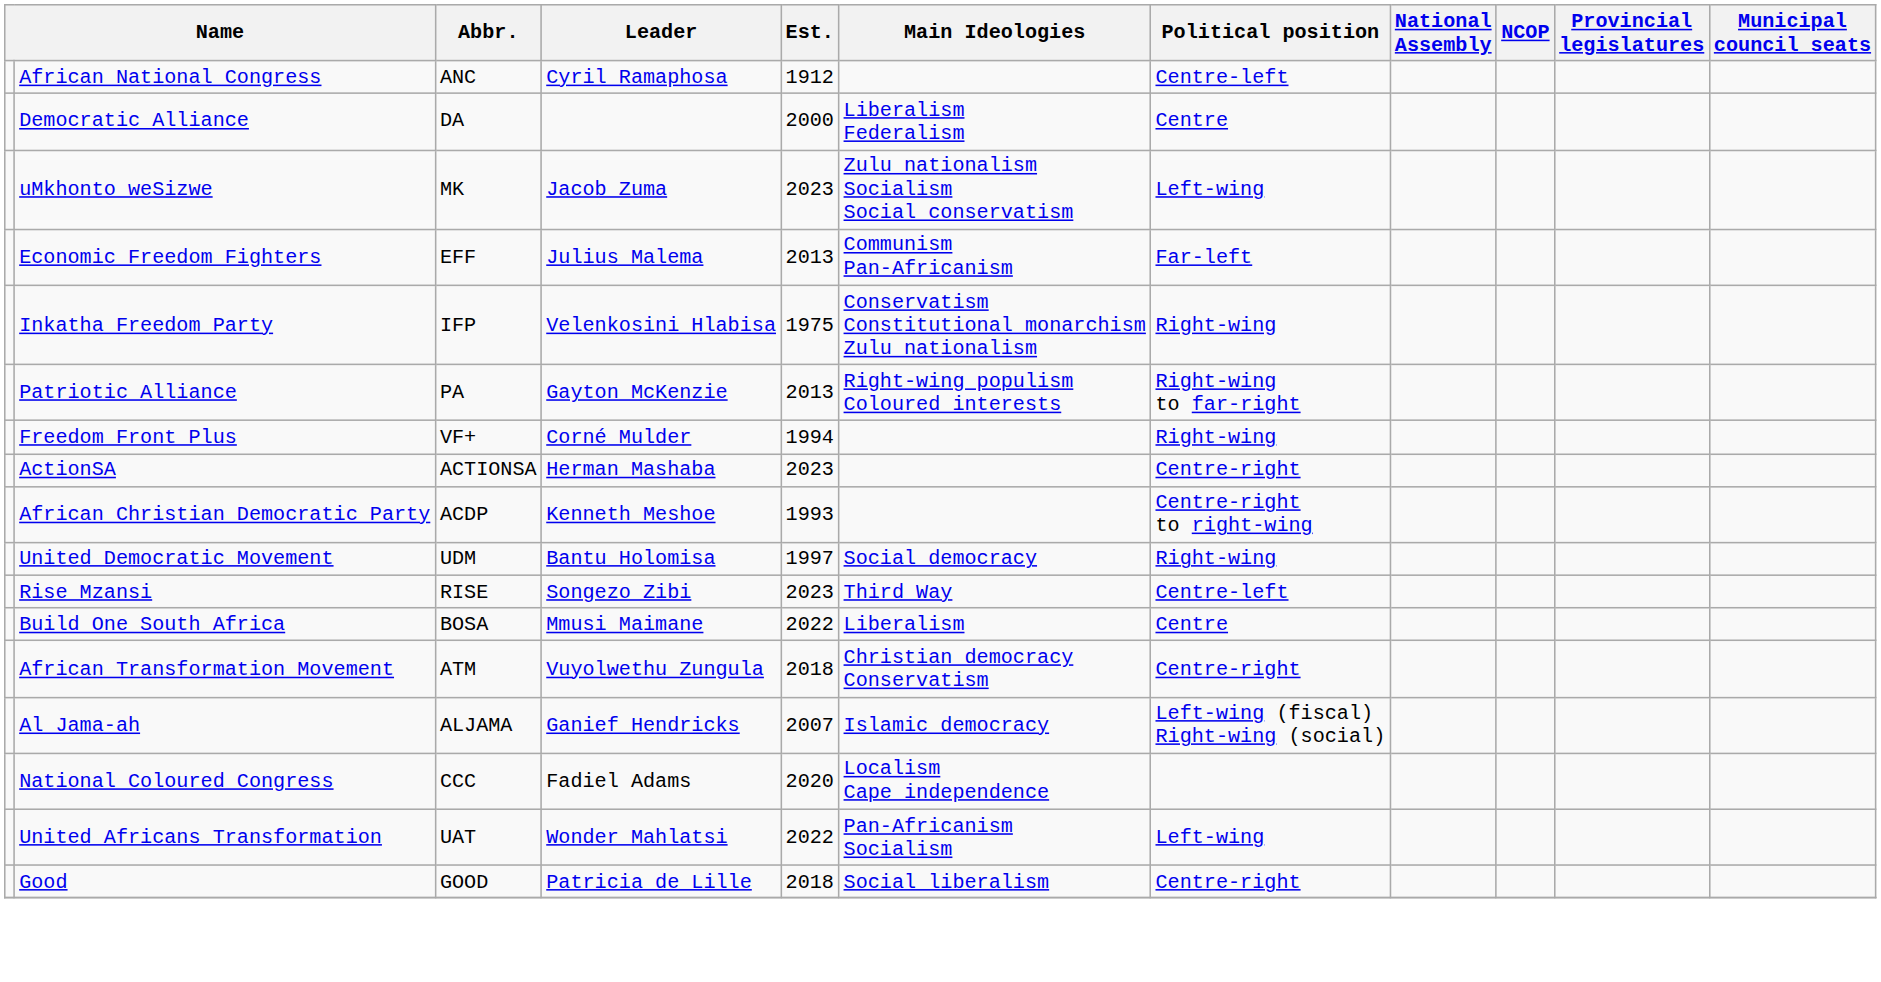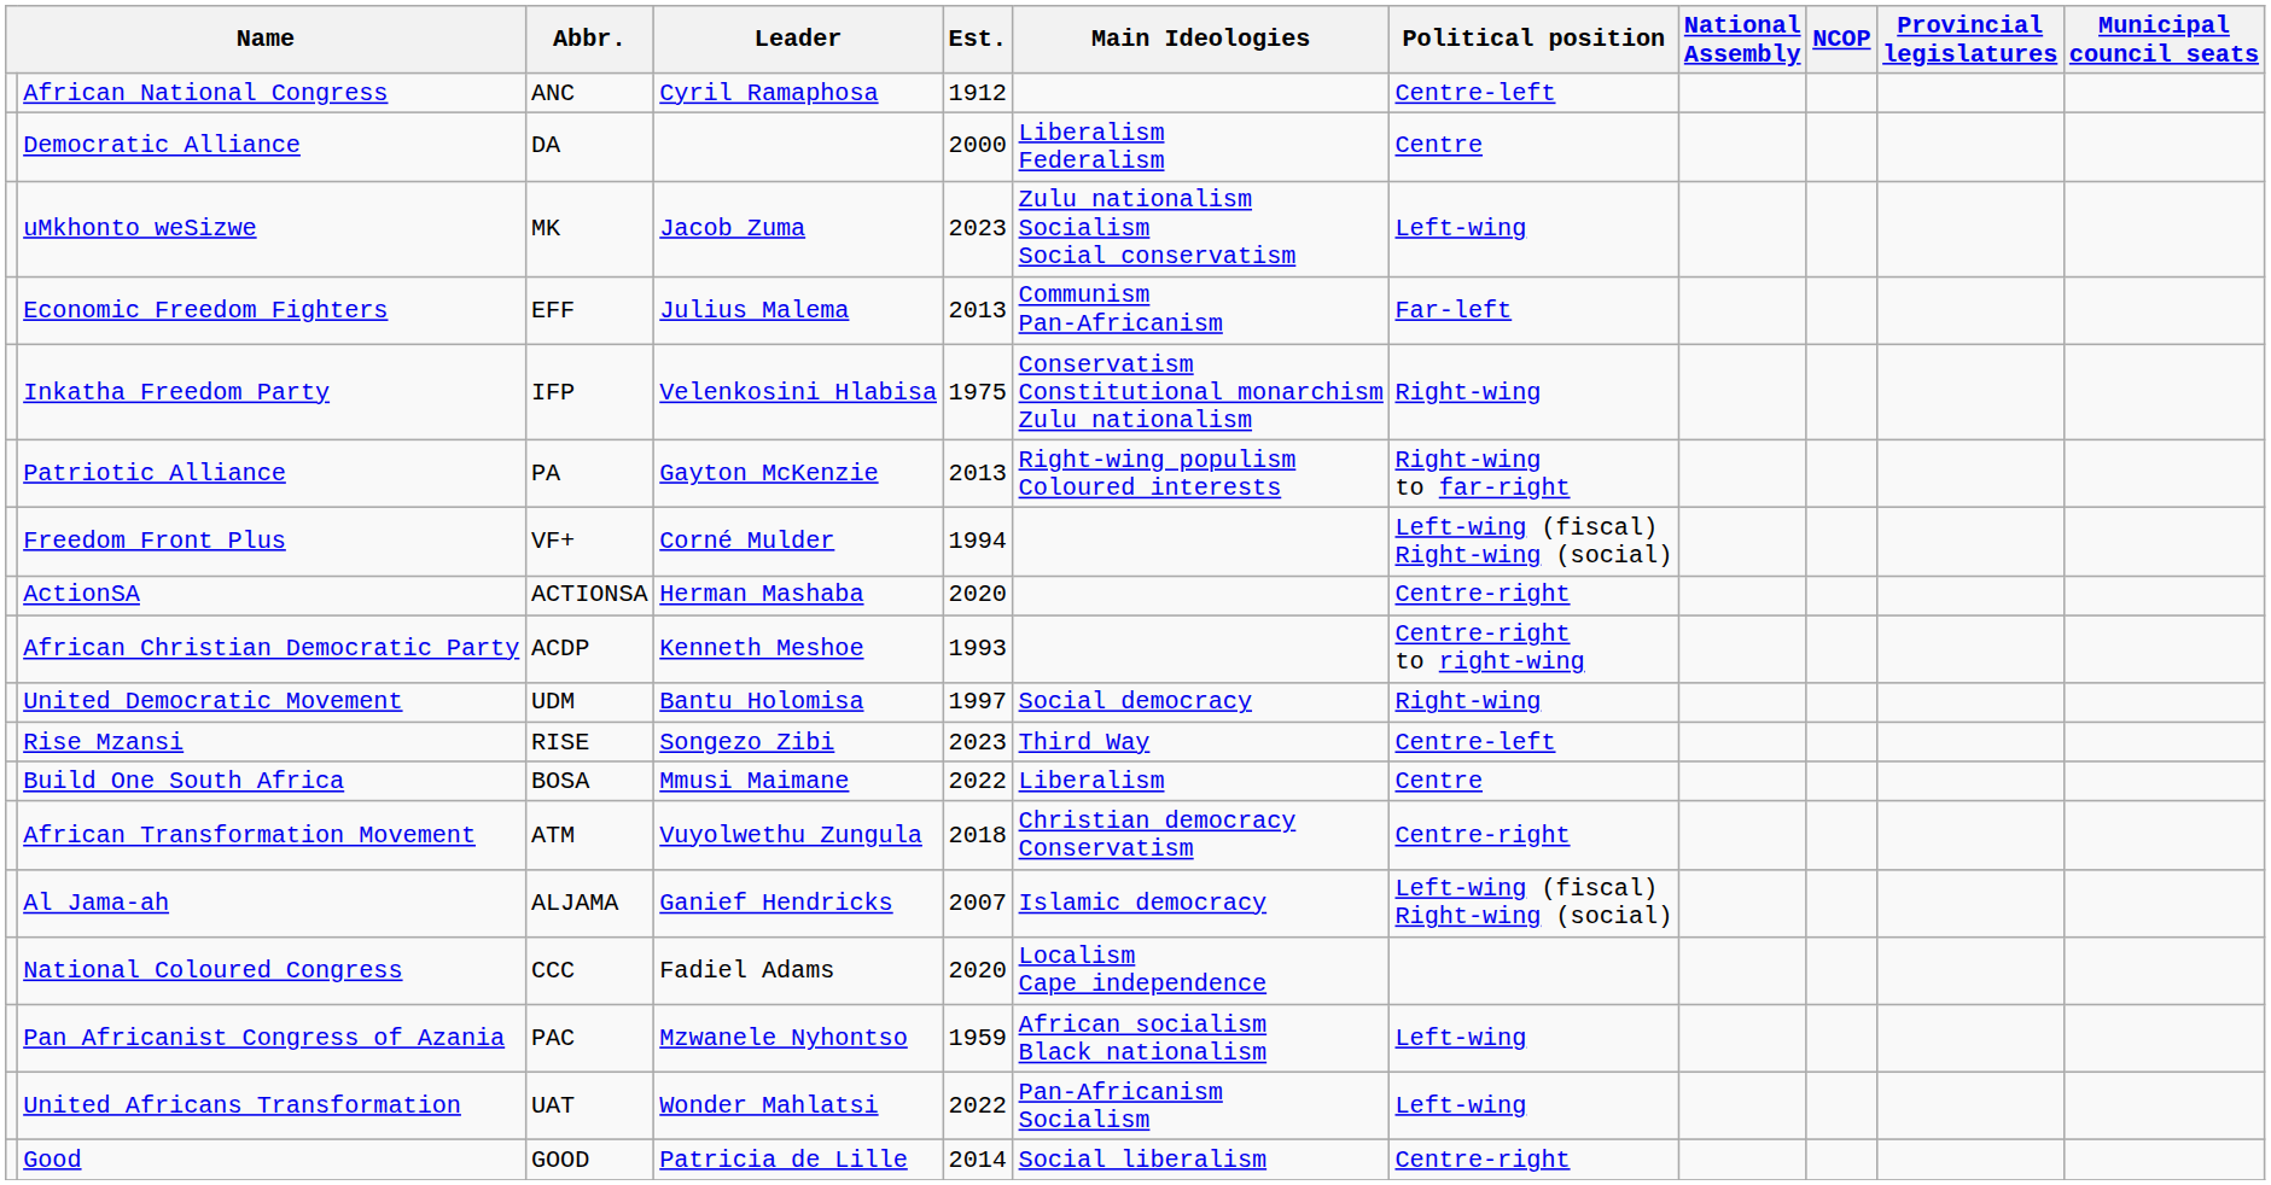Freedom Front Plus | Political position: Right-wing -> Left-wing (fiscal) Right-wing (social)
ActionSA | Est.: 2023 -> 2020
+ row: Pan Africanist Congress of Azania | PAC | Mzwanele Nyhontso | 1959 | African socialism Black nationalism | Left-wing
Good | Est.: 2018 -> 2014
